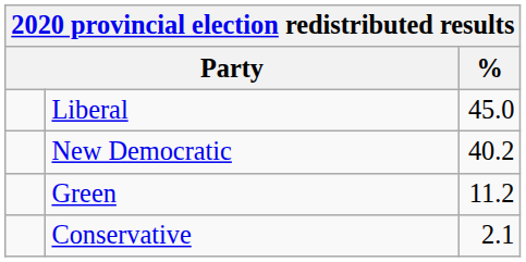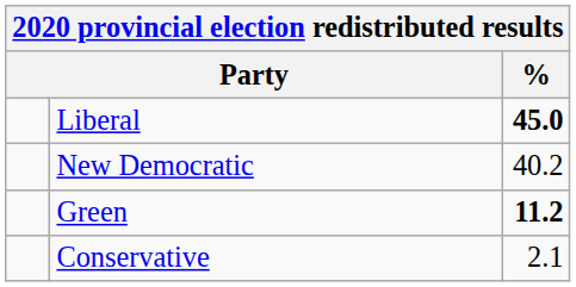Liberal | %: normal -> bold
Green | %: normal -> bold
